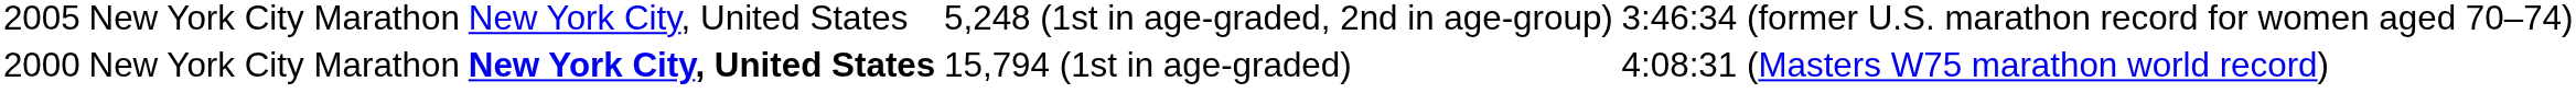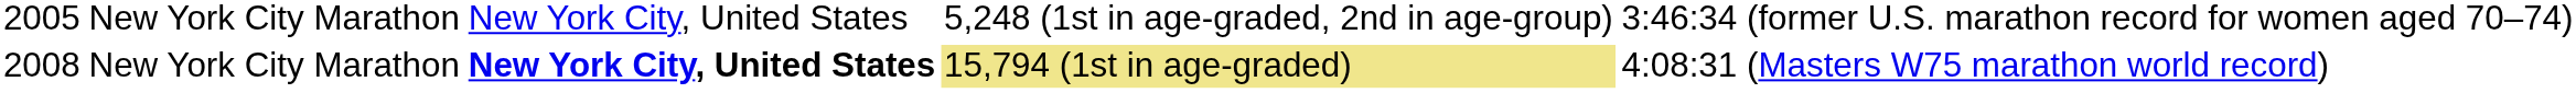row 2 | column 1: 2000 -> 2008
row 2 | column 4: no background -> khaki background
